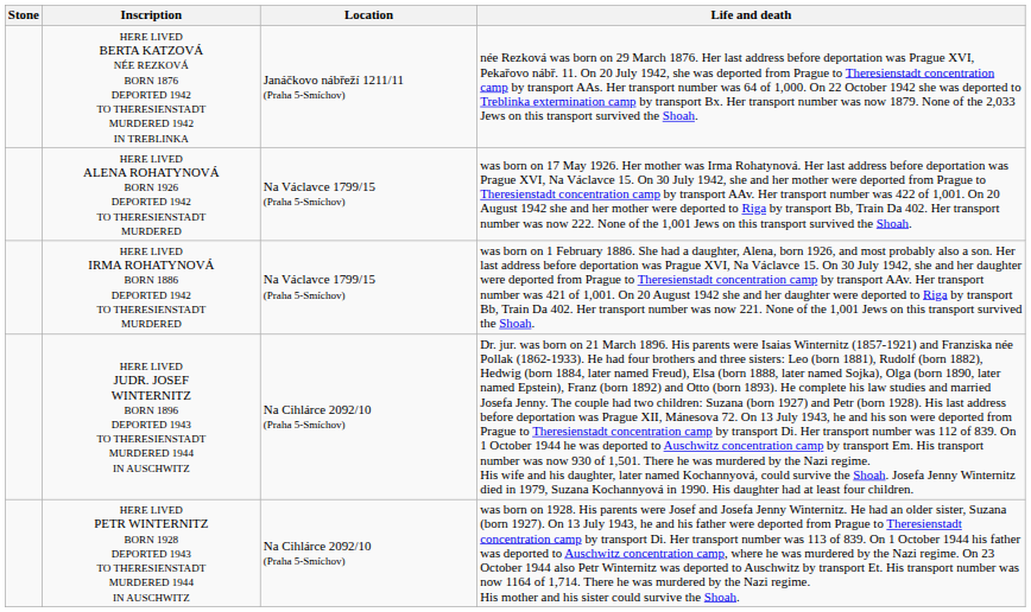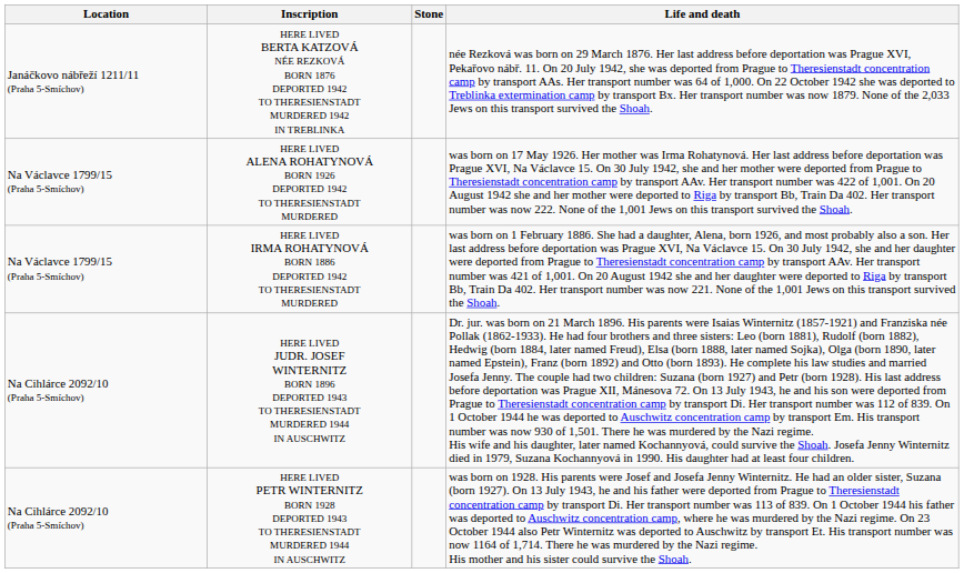columns swapped: Stone <-> Location
